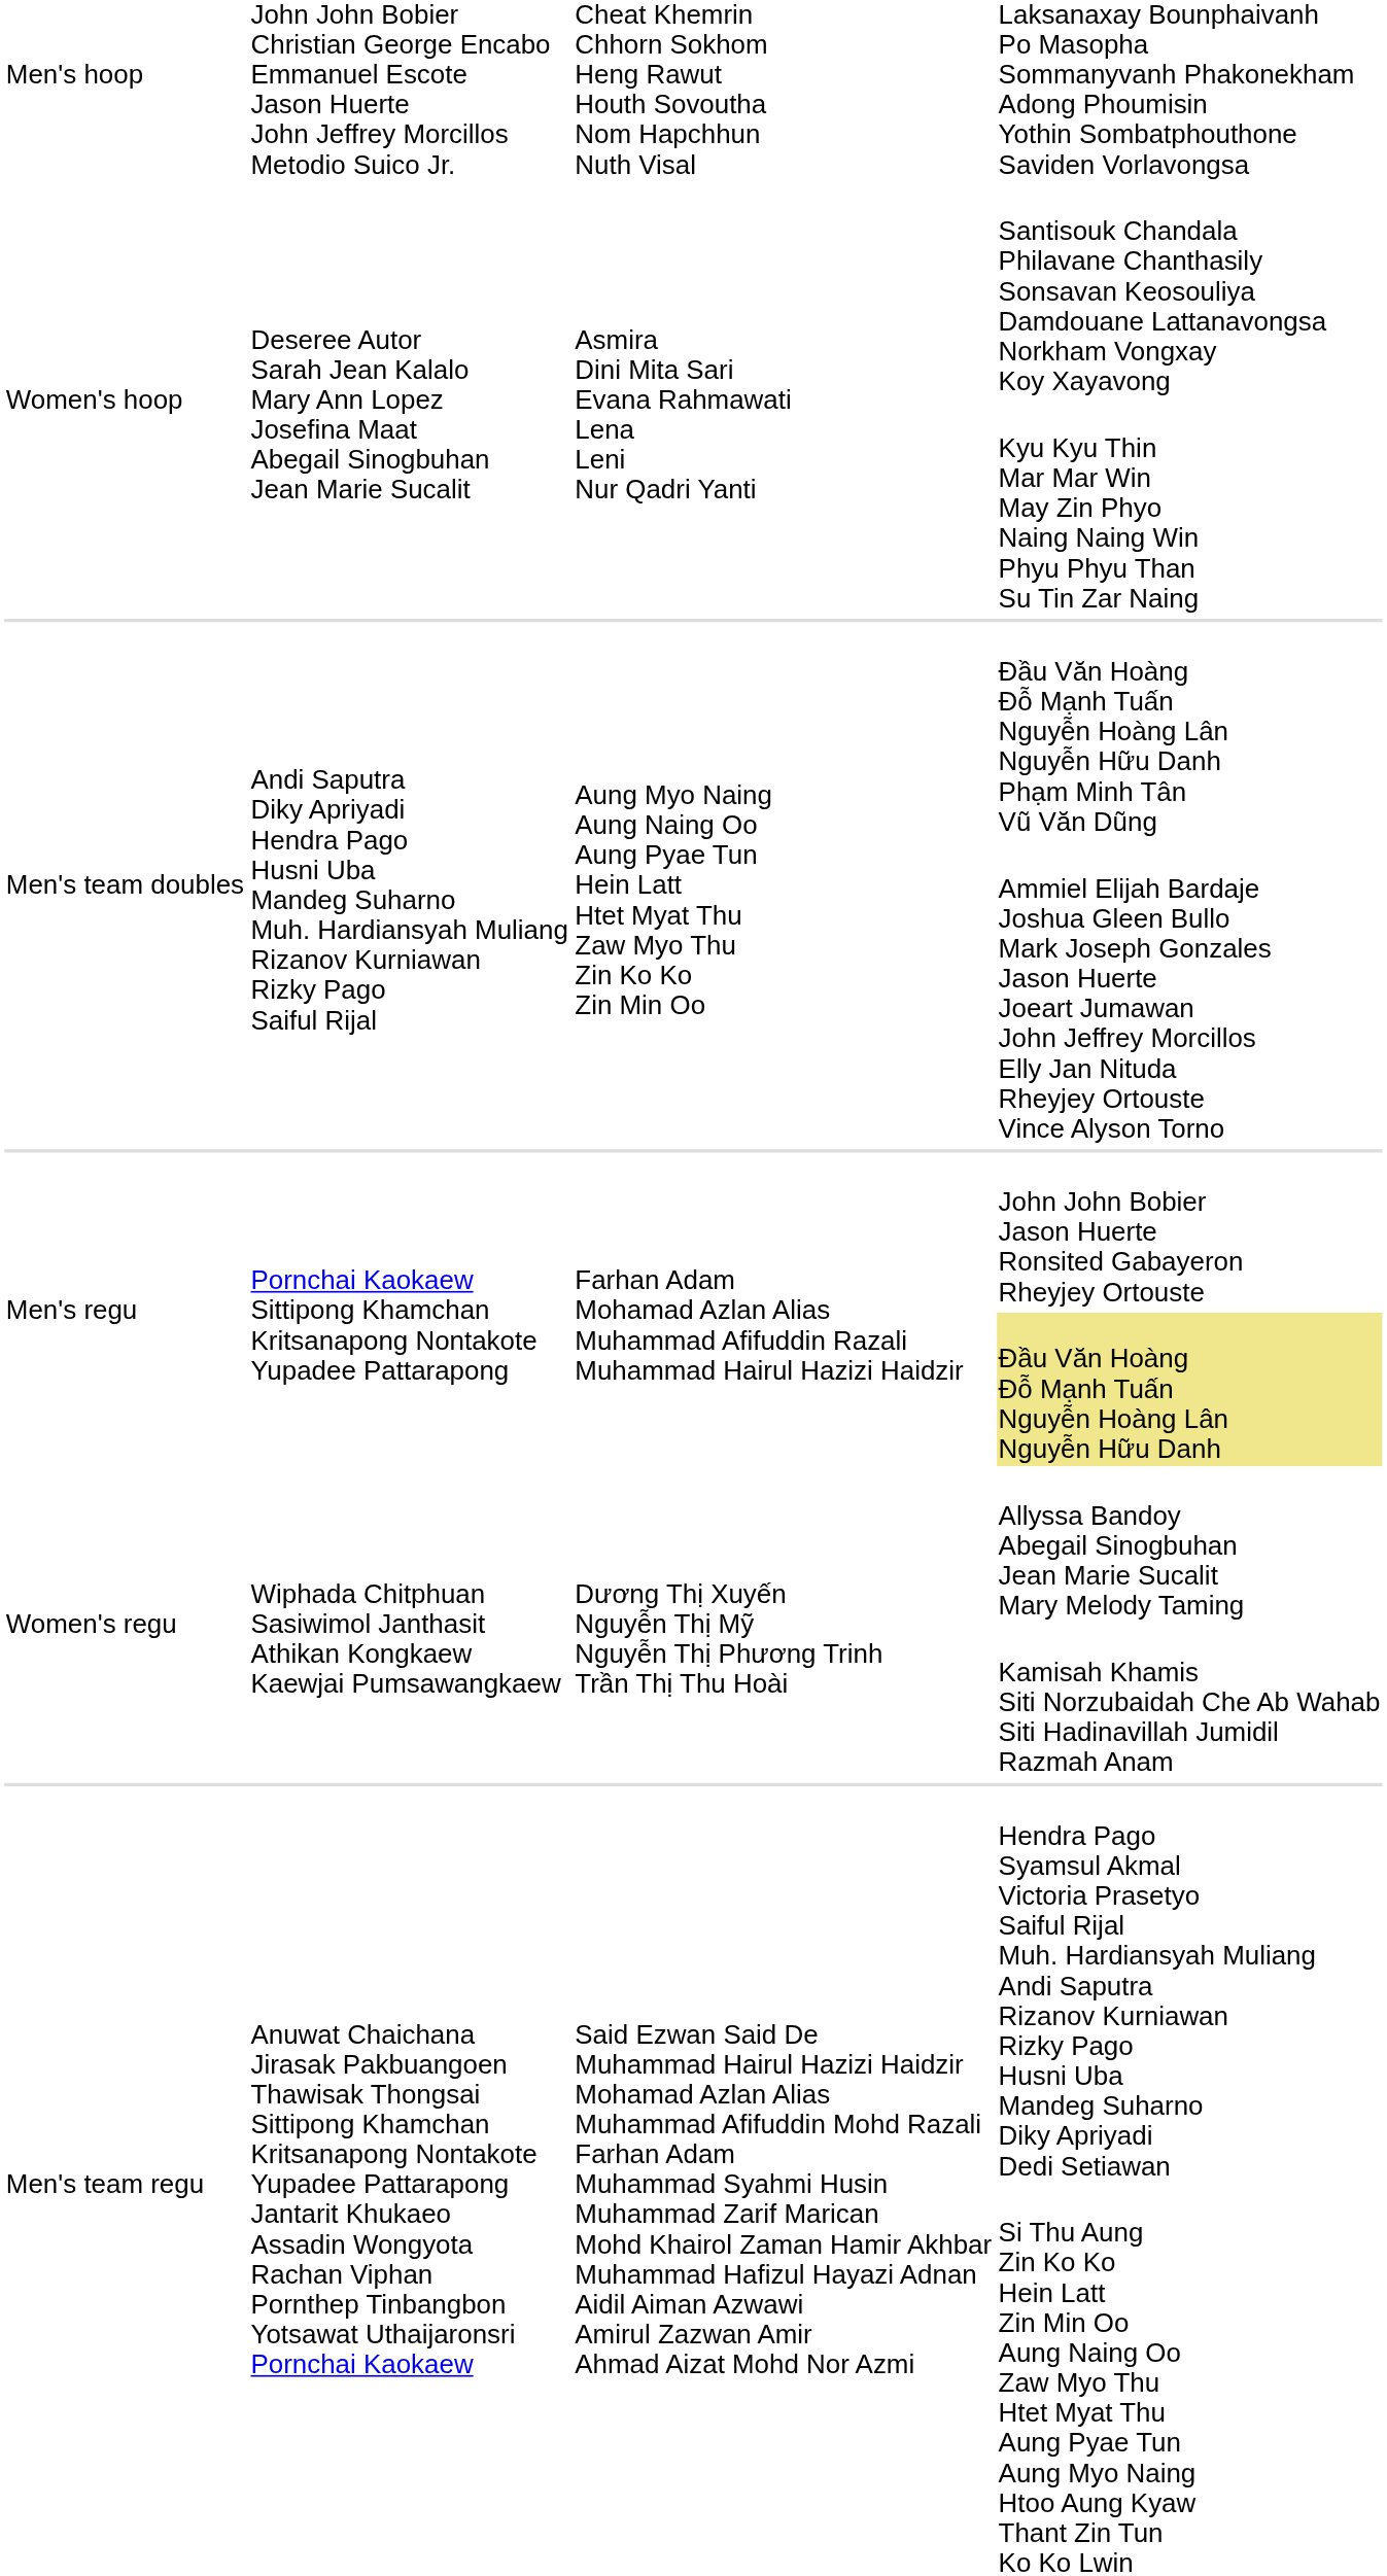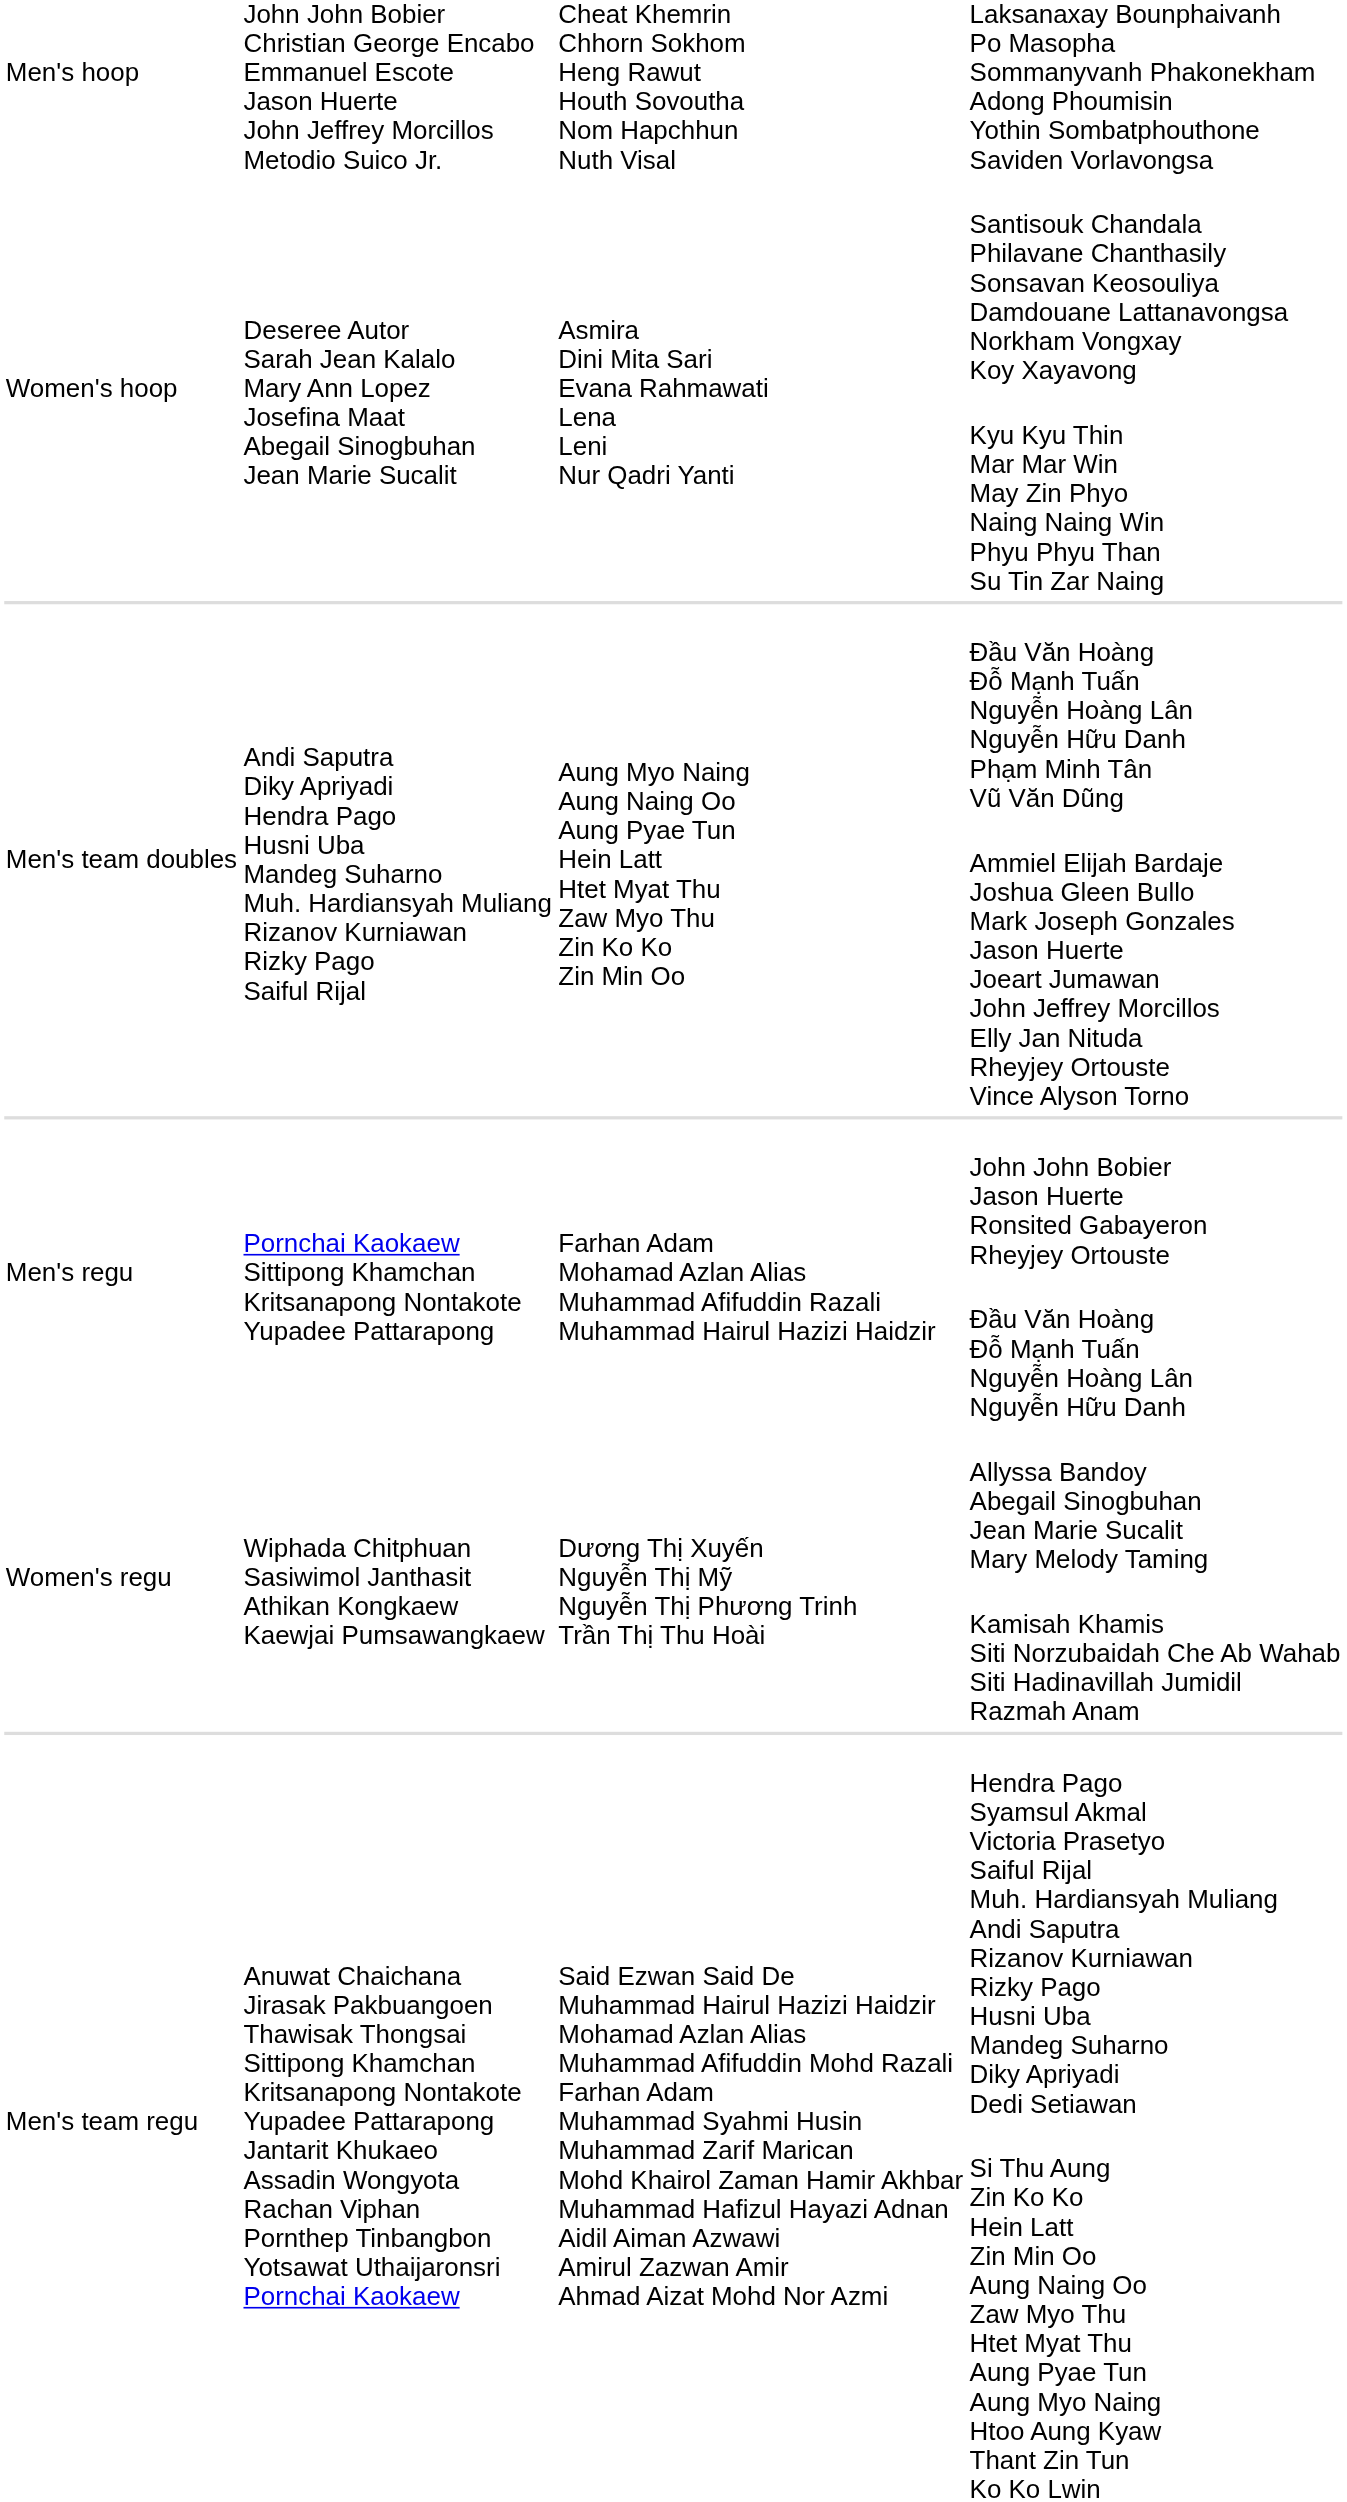Đầu Văn Hoàng Đỗ Mạnh Tuấn Nguyễn Hoàng Lân Nguyễn Hữu Danh | column 4: khaki background -> no background
